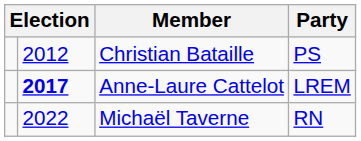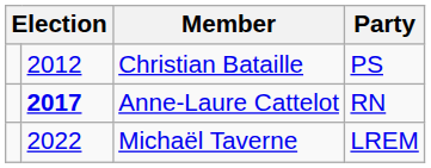Anne-Laure Cattelot | Party: LREM -> RN
Michaël Taverne | Party: RN -> LREM
